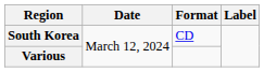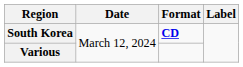South Korea | Format: normal -> bold
